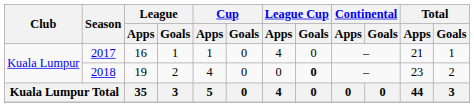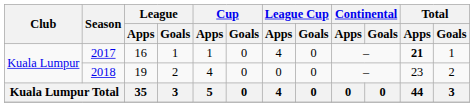2017 | Total / Apps: normal -> bold
2018 | League Cup / Goals: bold -> normal
